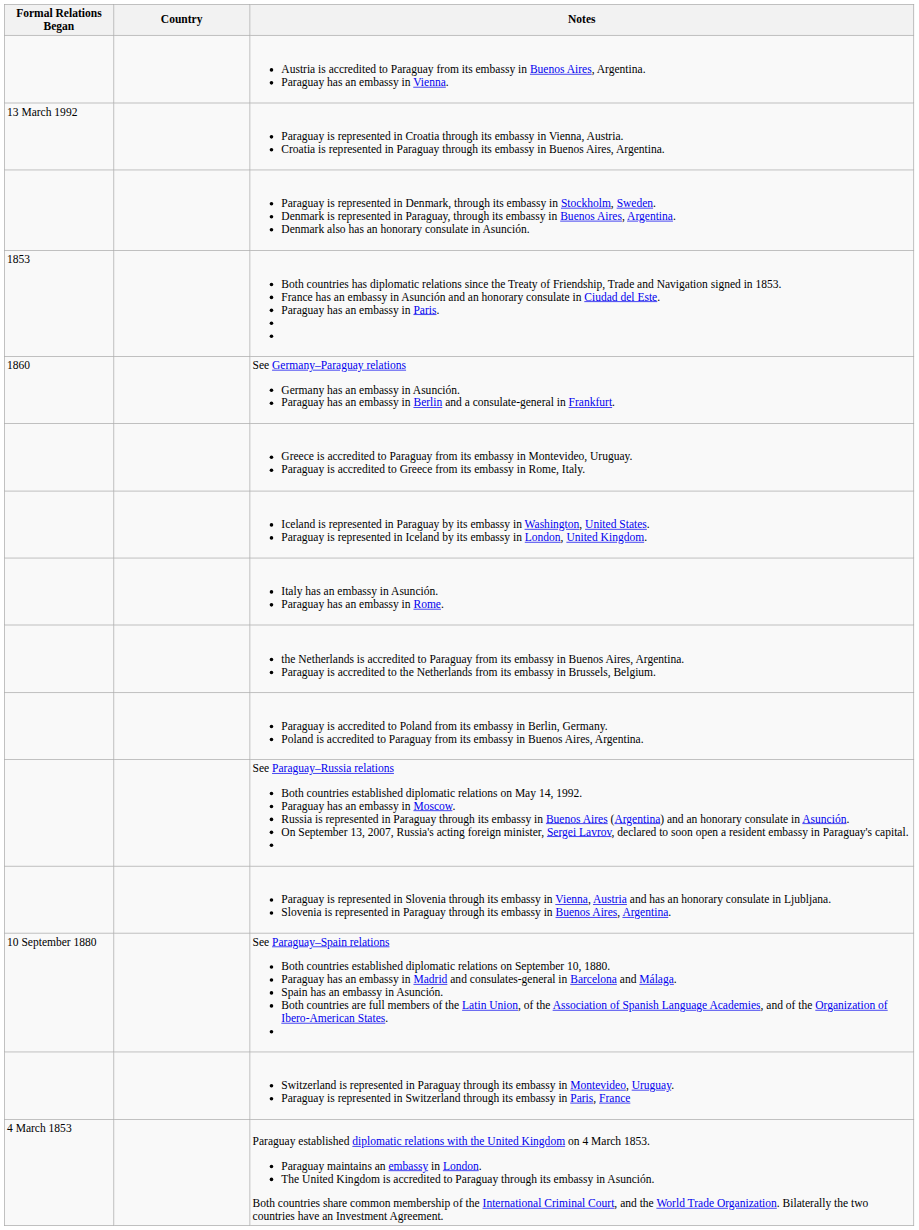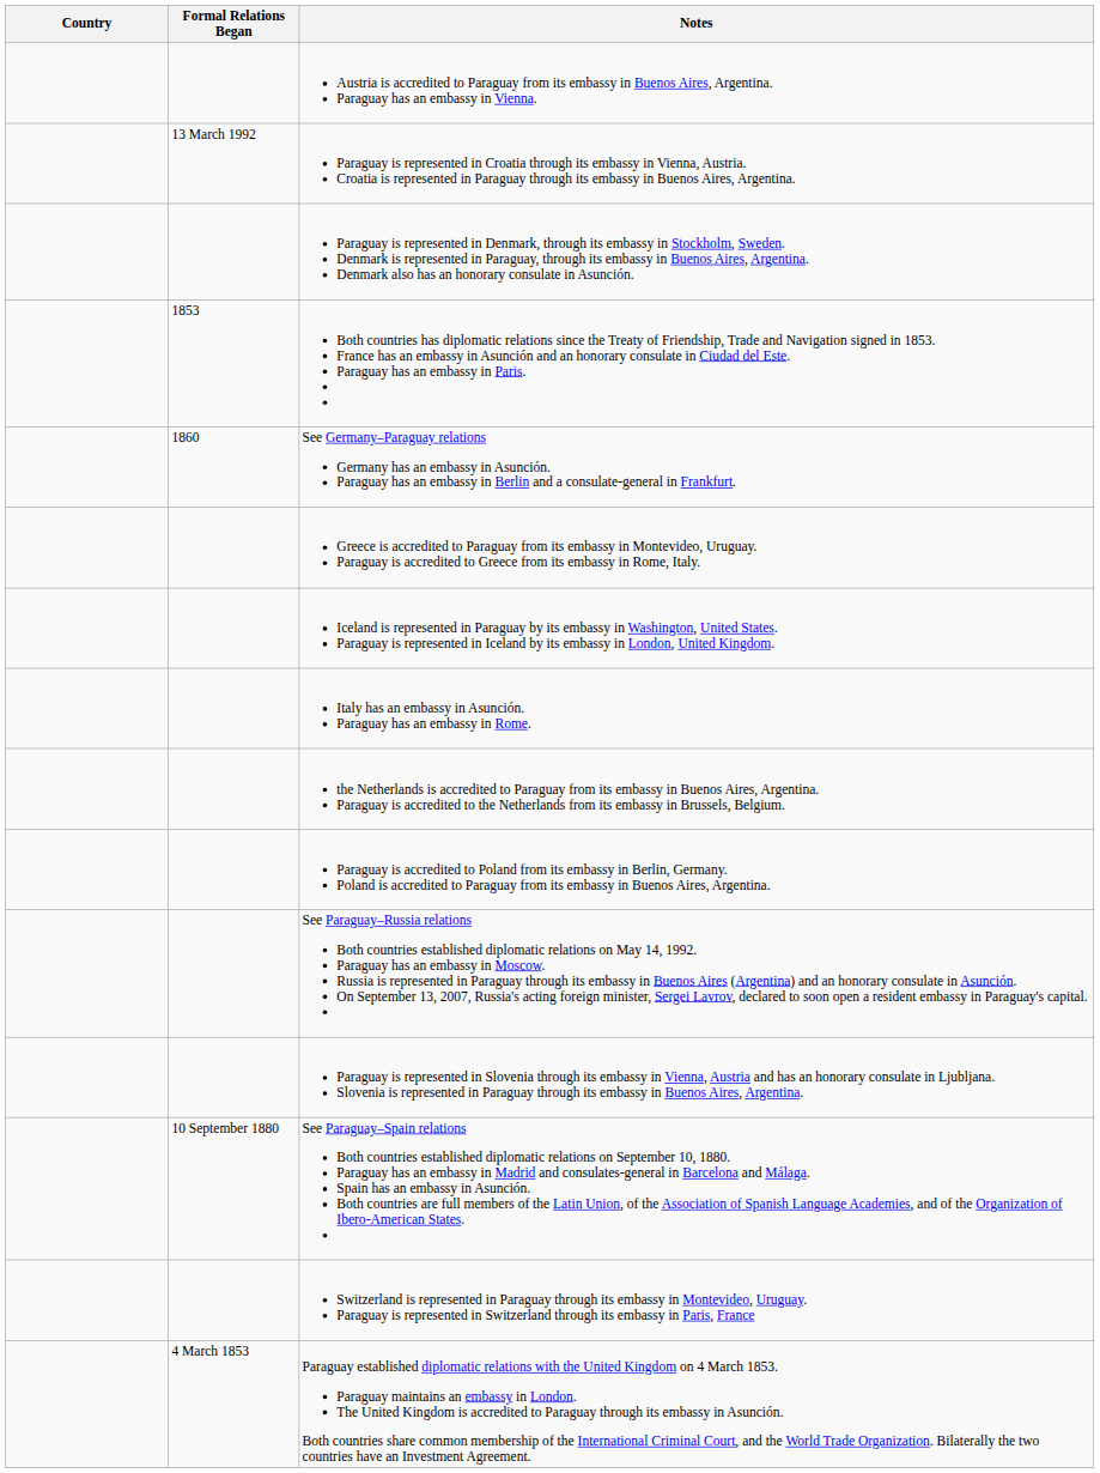columns swapped: Country <-> Formal Relations Began
